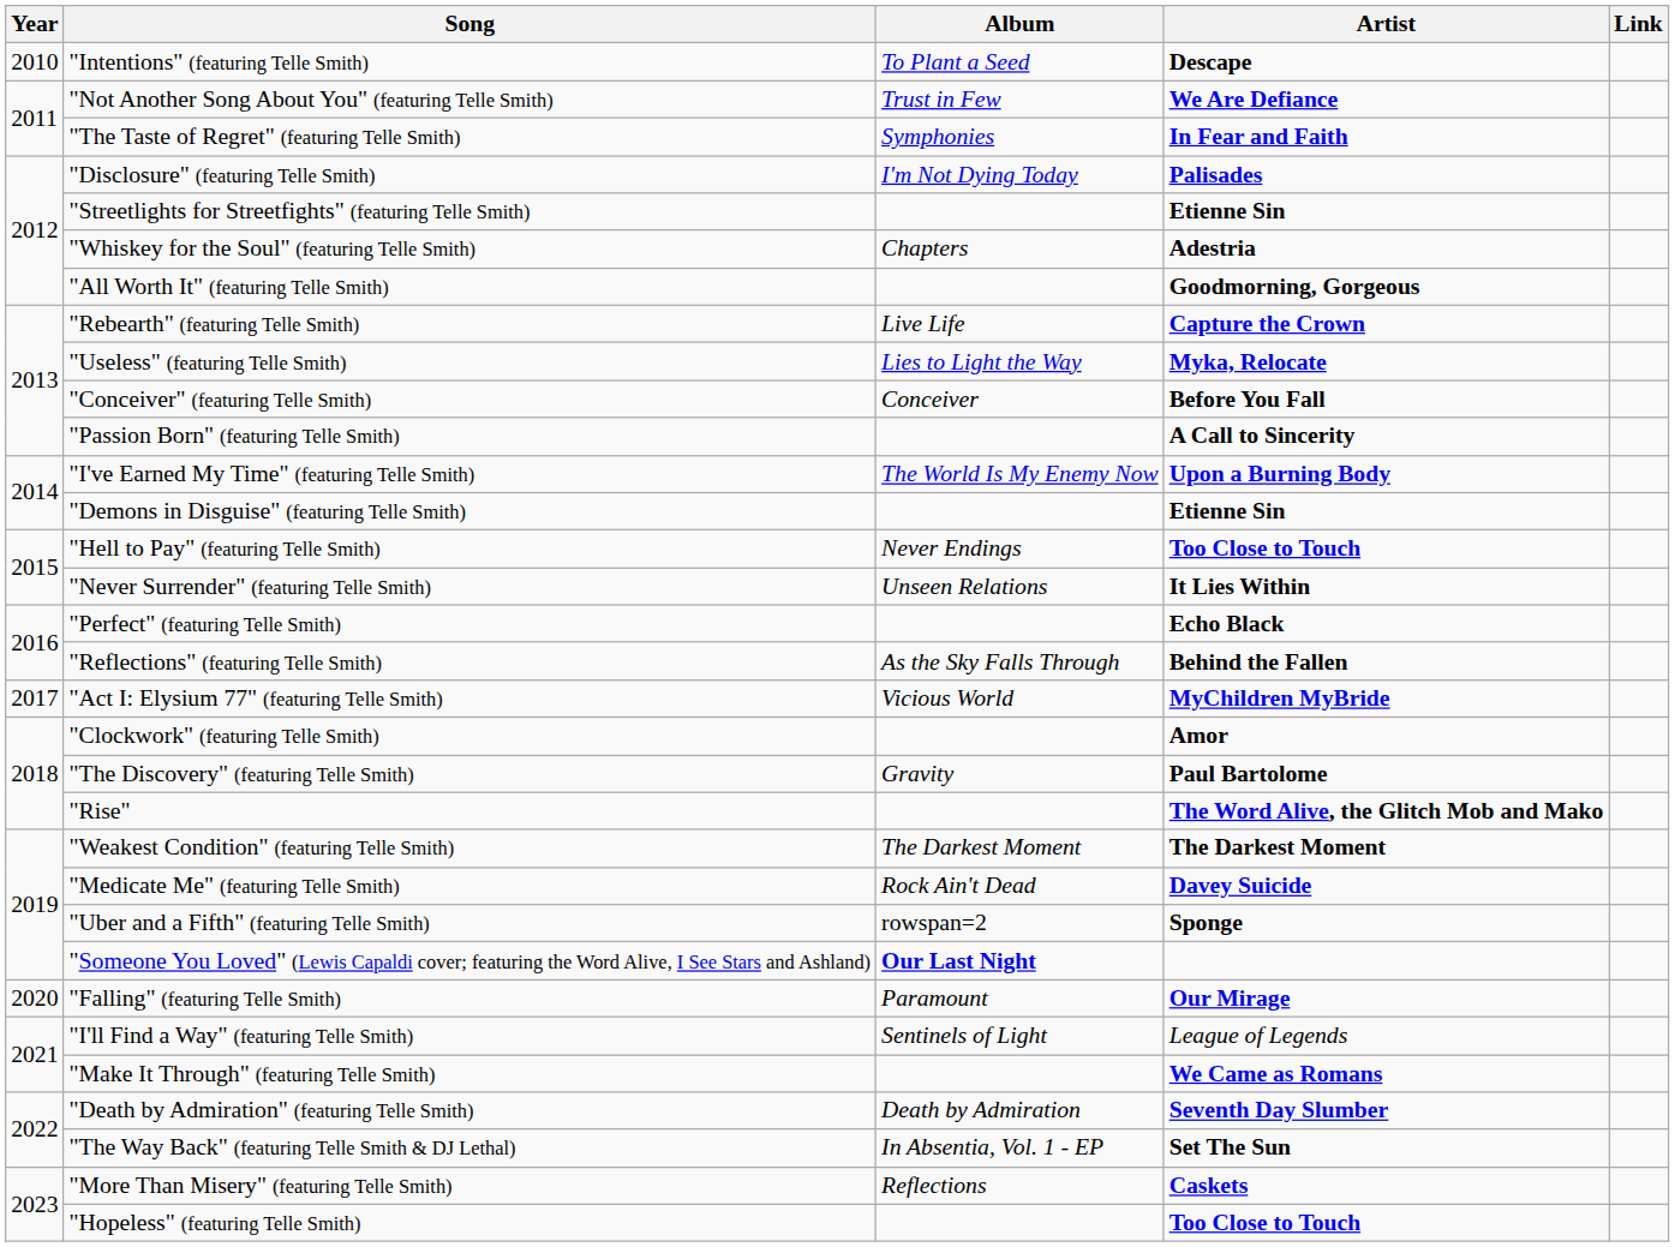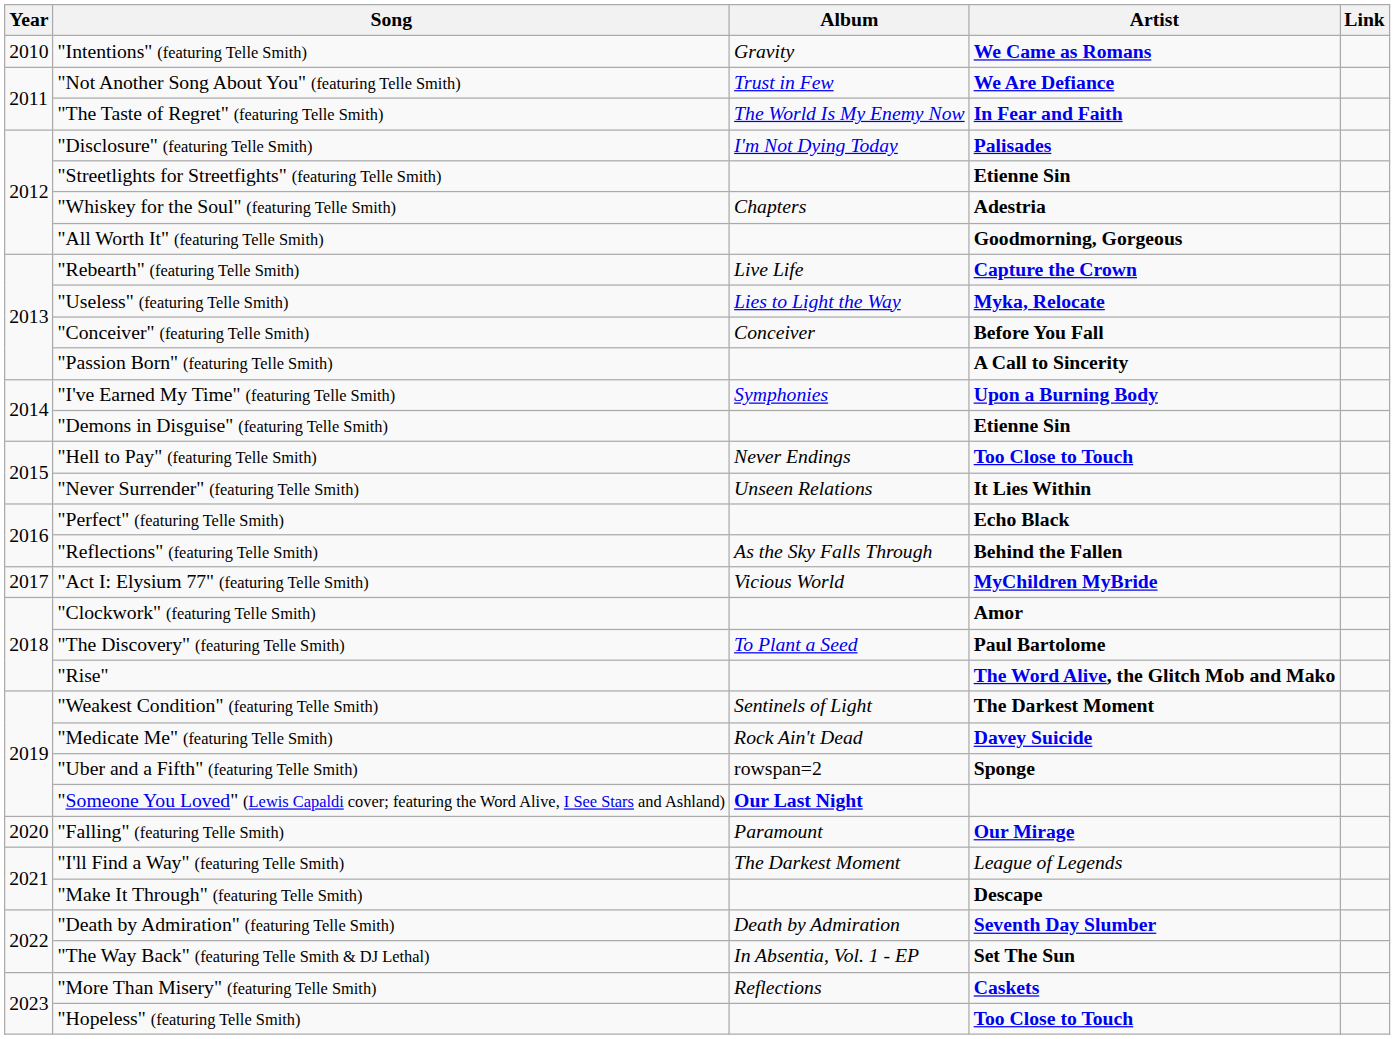"Intentions" (featuring Telle Smith) | Album: To Plant a Seed -> Gravity
"Intentions" (featuring Telle Smith) | Artist: Descape -> We Came as Romans
"The Taste of Regret" (featuring Telle Smith) | Album: Symphonies -> The World Is My Enemy Now
"I've Earned My Time" (featuring Telle Smith) | Album: The World Is My Enemy Now -> Symphonies
"The Discovery" (featuring Telle Smith) | Album: Gravity -> To Plant a Seed
"Weakest Condition" (featuring Telle Smith) | Album: The Darkest Moment -> Sentinels of Light
"I'll Find a Way" (featuring Telle Smith) | Album: Sentinels of Light -> The Darkest Moment
"Make It Through" (featuring Telle Smith) | Artist: We Came as Romans -> Descape
